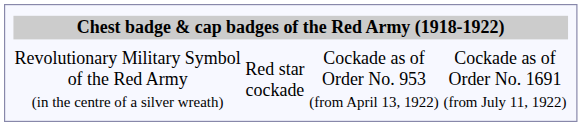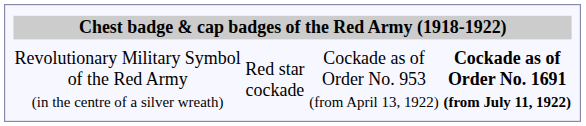row 2 | column 4: normal -> bold
